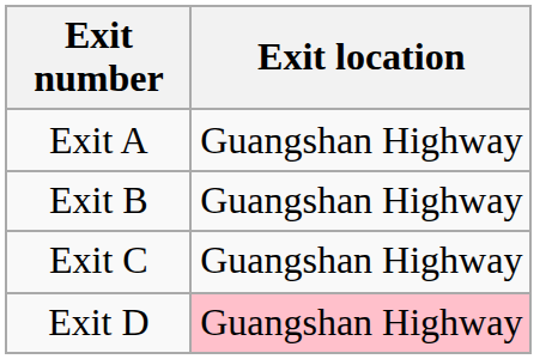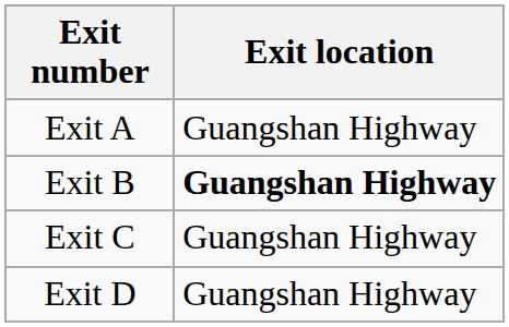Exit B | Exit location: normal -> bold
Exit D | Exit location: pink background -> no background
